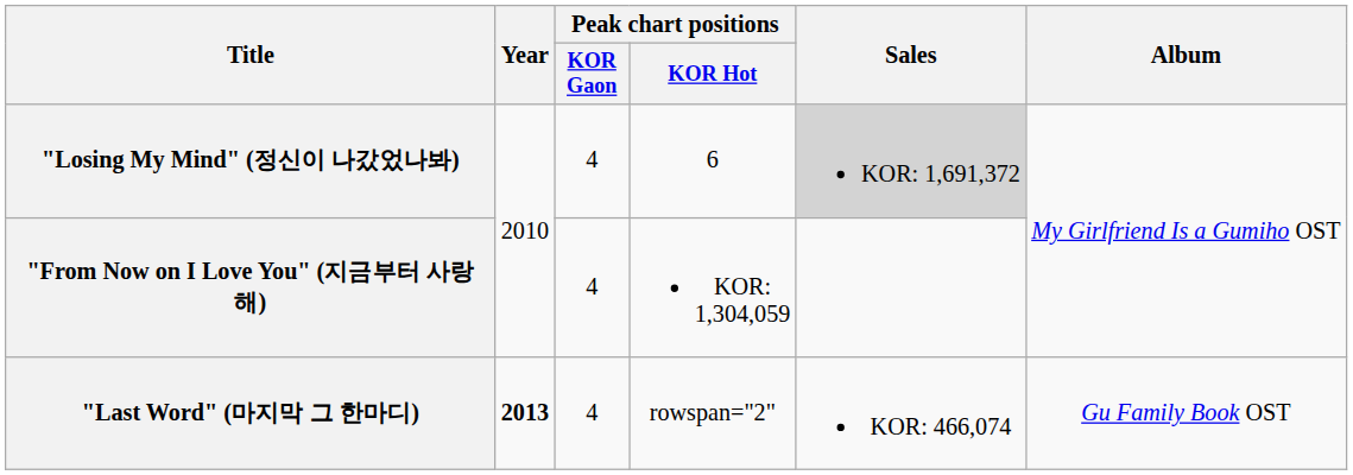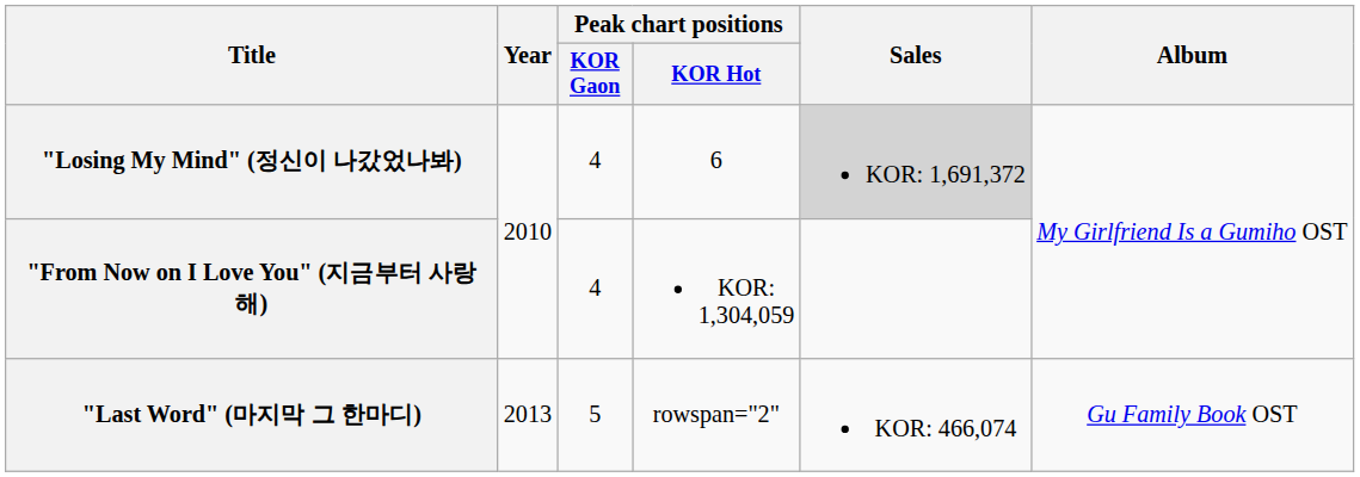"Last Word" (마지막 그 한마디) | Year: bold -> normal
"Last Word" (마지막 그 한마디) | Peak chart positions / KOR Gaon: 4 -> 5
